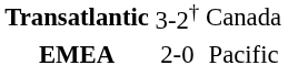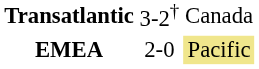EMEA | column 3: no background -> khaki background
